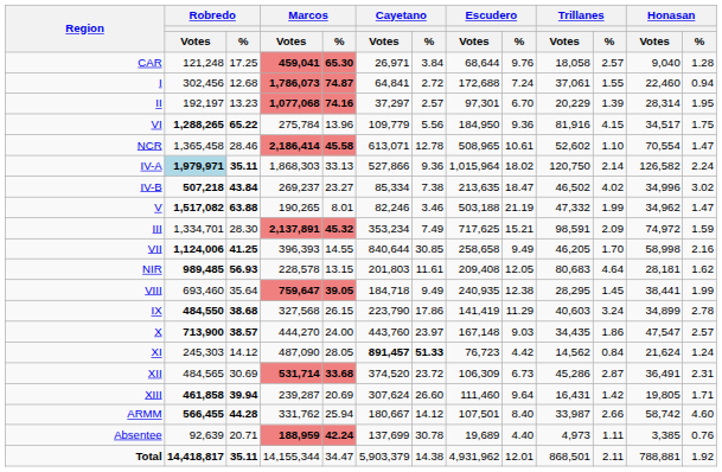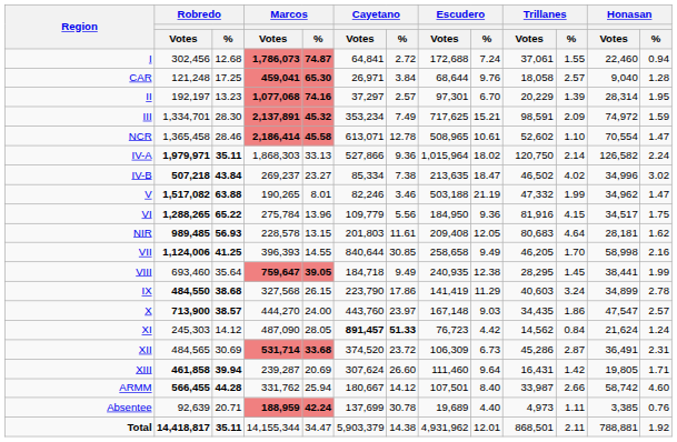rows swapped: I <-> CAR
rows swapped: III <-> VI
IV-A | Robredo / Votes: lightblue background -> no background
rows swapped: NIR <-> VII
